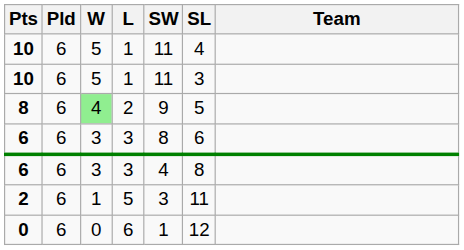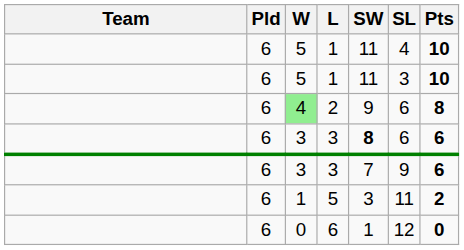columns swapped: Team <-> Pts
row 4 | SL: 5 -> 6
row 5 | SW: normal -> bold
row 6 | SW: 4 -> 7
row 6 | SL: 8 -> 9
